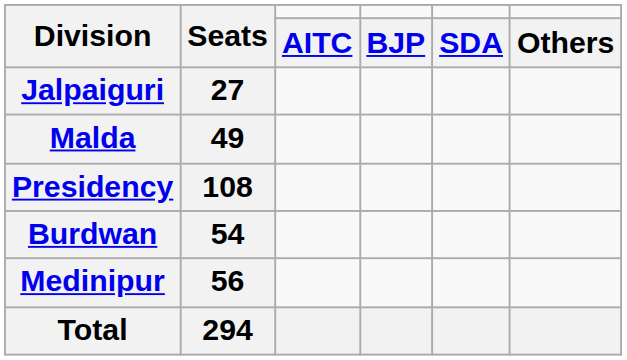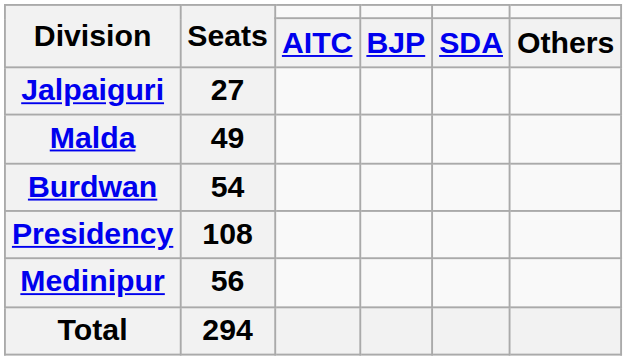rows swapped: Presidency <-> Burdwan
